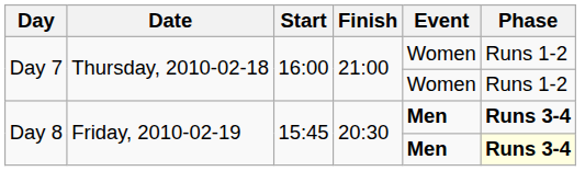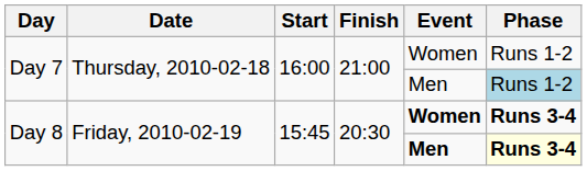row 3 | Event: Women -> Men
row 3 | Phase: no background -> lightblue background
row 4 | Event: Men -> Women
